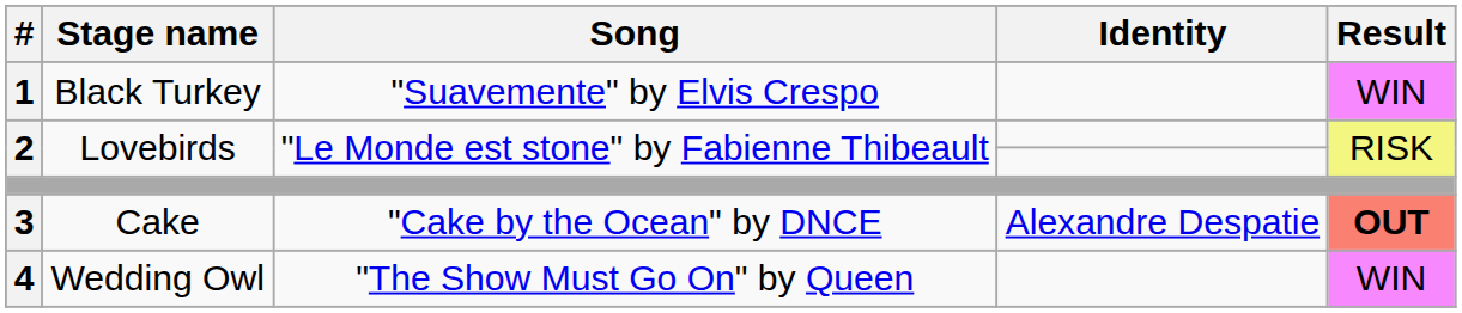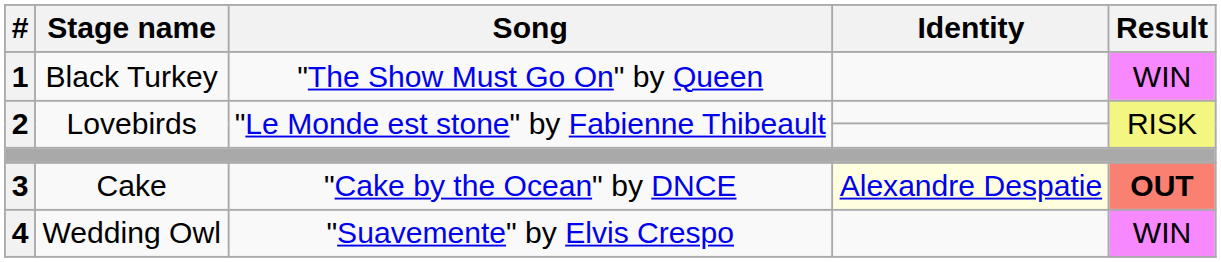1 | Song: "Suavemente" by Elvis Crespo -> "The Show Must Go On" by Queen
3 | Identity: no background -> lightyellow background
4 | Song: "The Show Must Go On" by Queen -> "Suavemente" by Elvis Crespo
